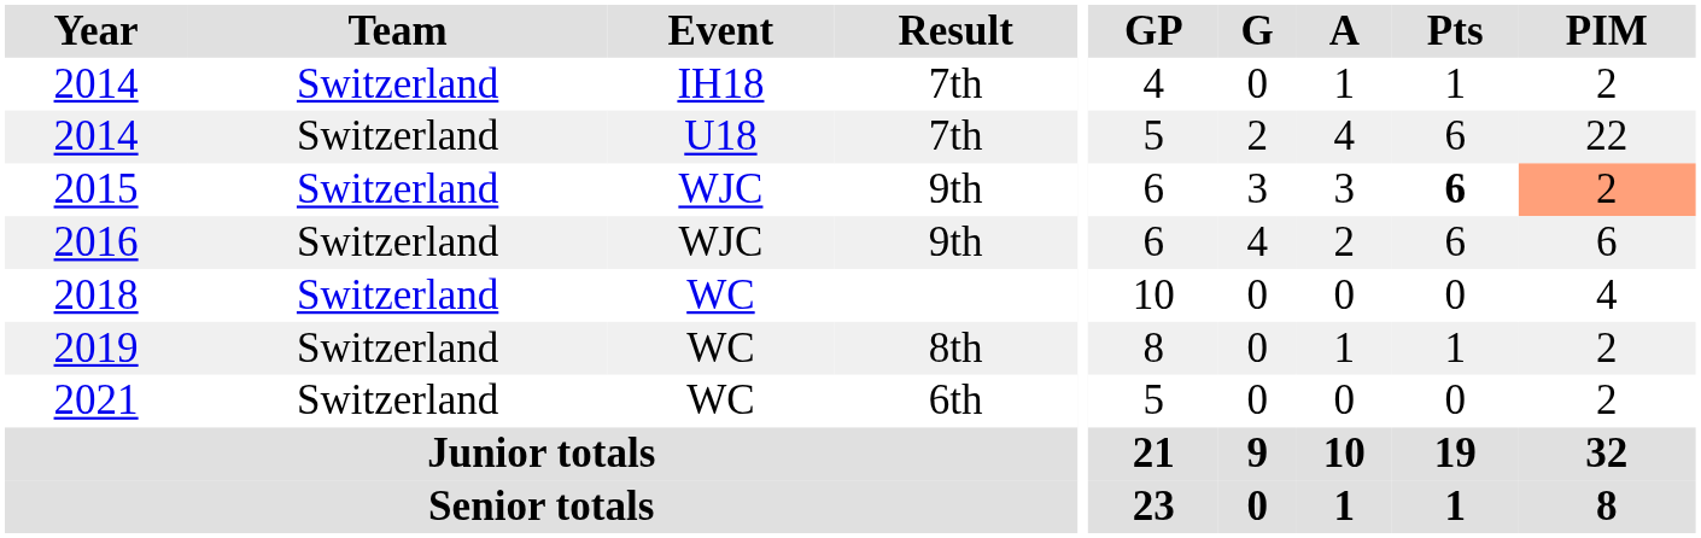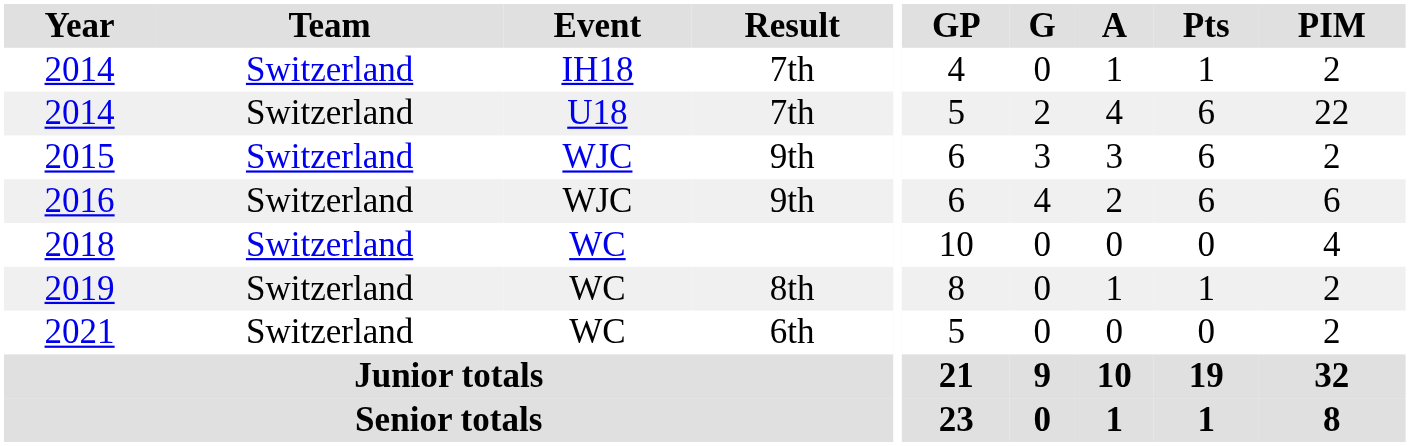2015 | Pts: bold -> normal
2015 | PIM: lightsalmon background -> no background
